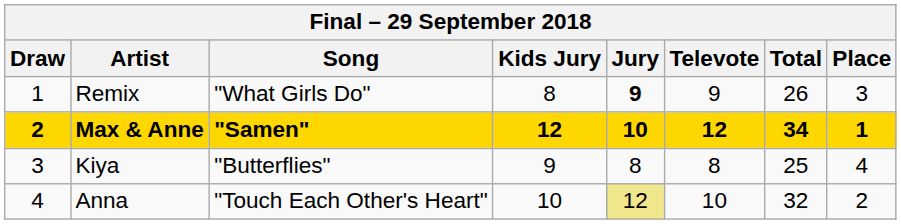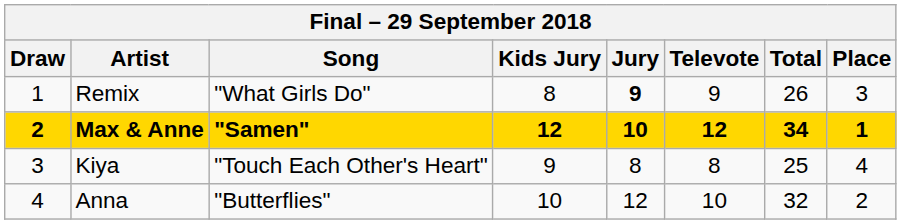Kiya | Song: "Butterflies" -> "Touch Each Other's Heart"
Anna | Song: "Touch Each Other's Heart" -> "Butterflies"
Anna | Jury: khaki background -> no background
